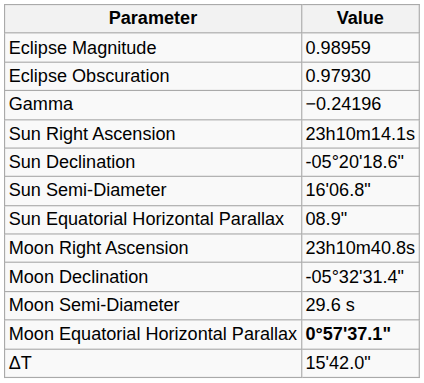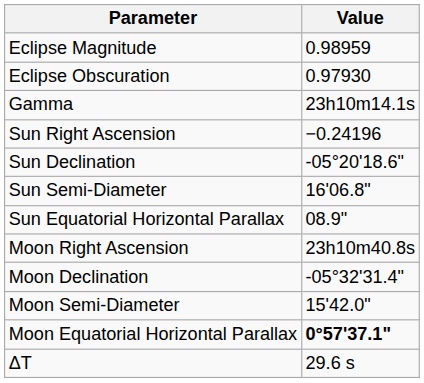Gamma | Value: −0.24196 -> 23h10m14.1s
Sun Right Ascension | Value: 23h10m14.1s -> −0.24196
Moon Semi-Diameter | Value: 29.6 s -> 15'42.0"
ΔT | Value: 15'42.0" -> 29.6 s
